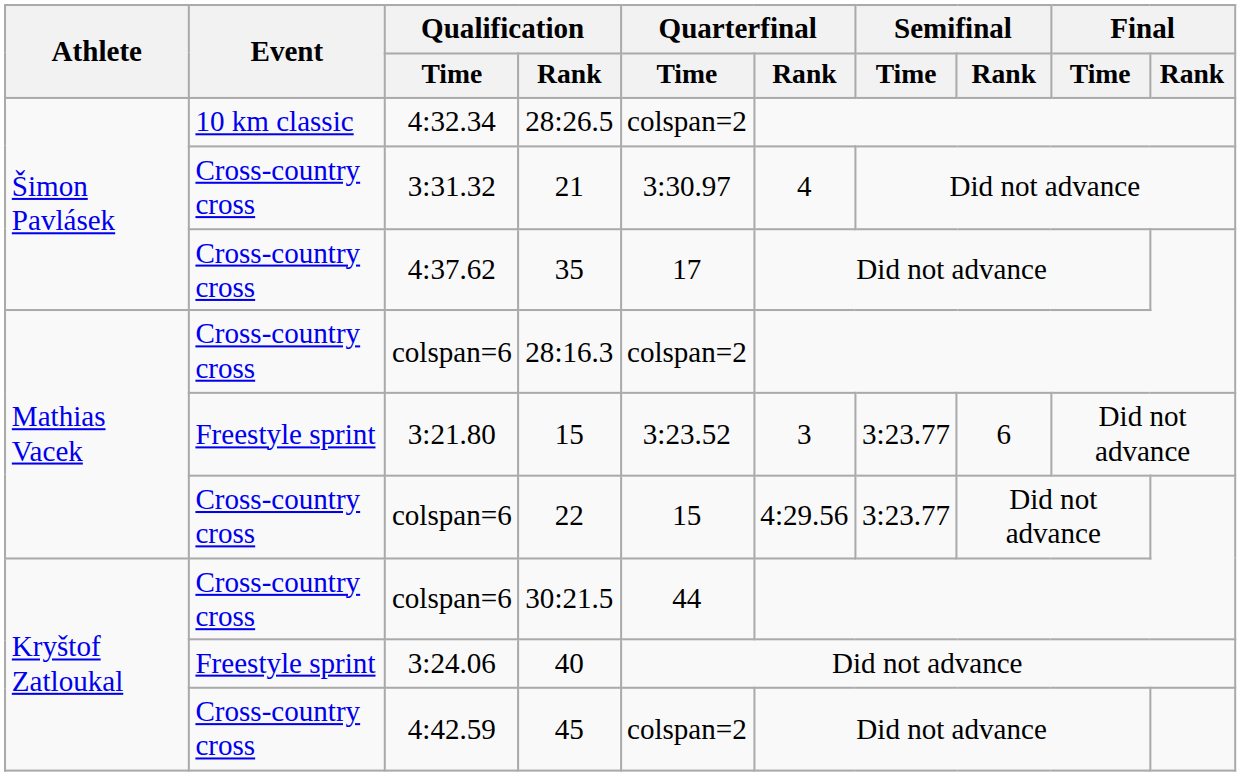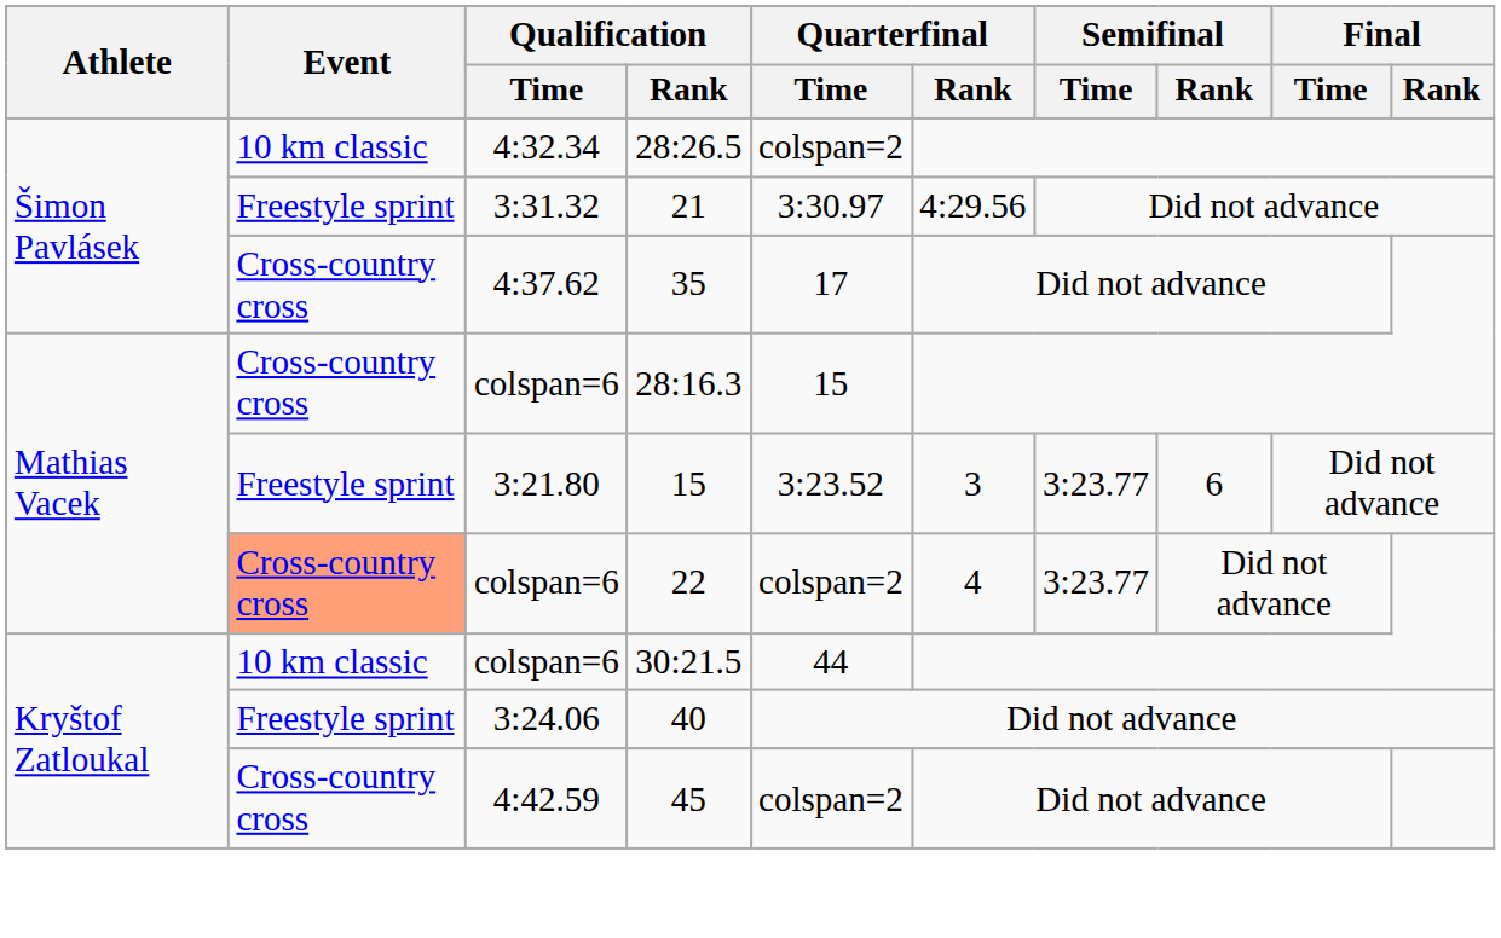21 | Event: Cross-country cross -> Freestyle sprint
21 | Quarterfinal / Rank: 4 -> 4:29.56
28:16.3 | Quarterfinal / Time: colspan=2 -> 15
22 | Event: no background -> lightsalmon background
22 | Quarterfinal / Time: 15 -> colspan=2
22 | Quarterfinal / Rank: 4:29.56 -> 4
30:21.5 | Event: Cross-country cross -> 10 km classic
